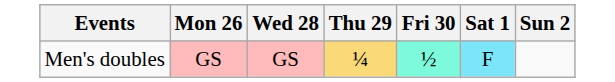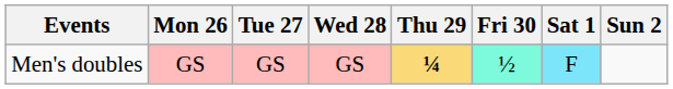+ column: Tue 27 | GS
Men's doubles | Thu 29: normal -> bold
